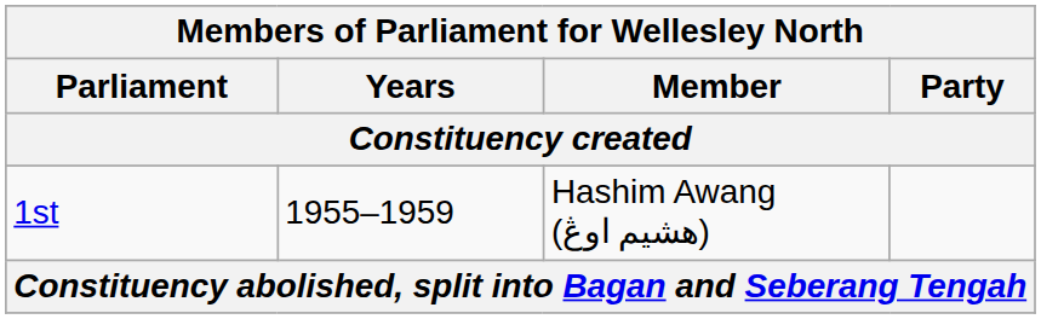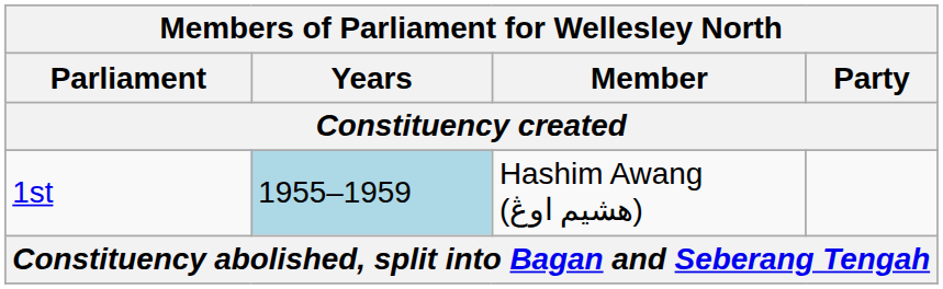1st | Years: no background -> lightblue background
